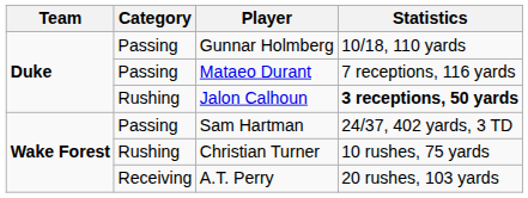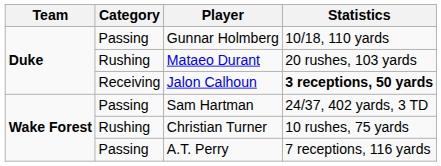Mataeo Durant | Category: Passing -> Rushing
Mataeo Durant | Statistics: 7 receptions, 116 yards -> 20 rushes, 103 yards
Jalon Calhoun | Category: Rushing -> Receiving
A.T. Perry | Category: Receiving -> Passing
A.T. Perry | Statistics: 20 rushes, 103 yards -> 7 receptions, 116 yards
